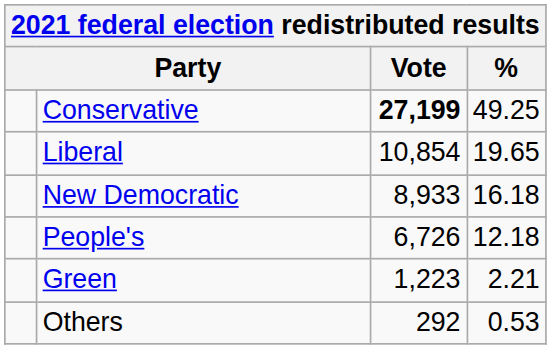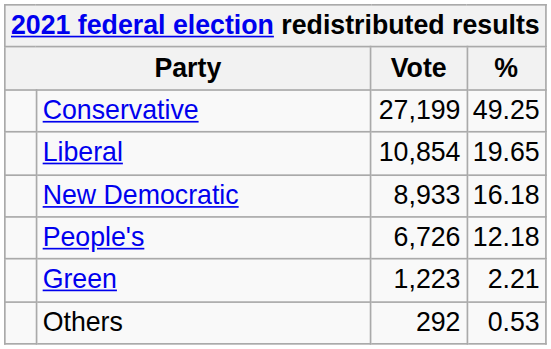Conservative | Vote: bold -> normal
